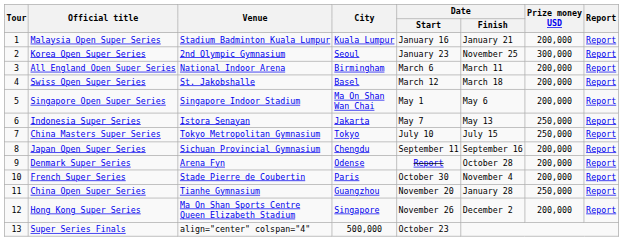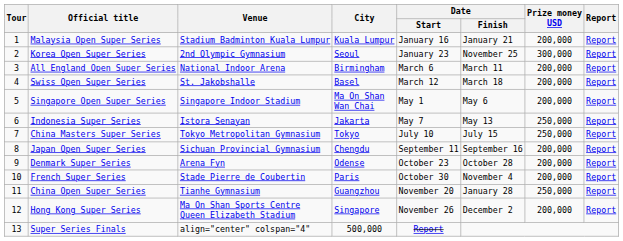Denmark Super Series | Date / Start: Report -> October 23
Super Series Finals | Date / Start: October 23 -> Report
